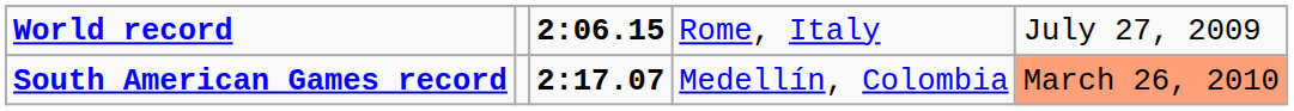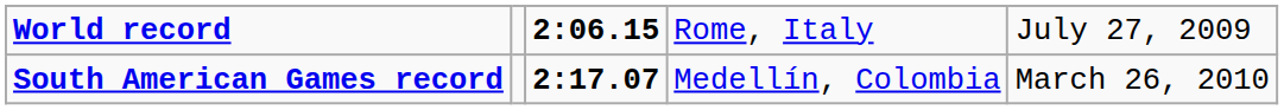South American Games record | column 5: lightsalmon background -> no background
